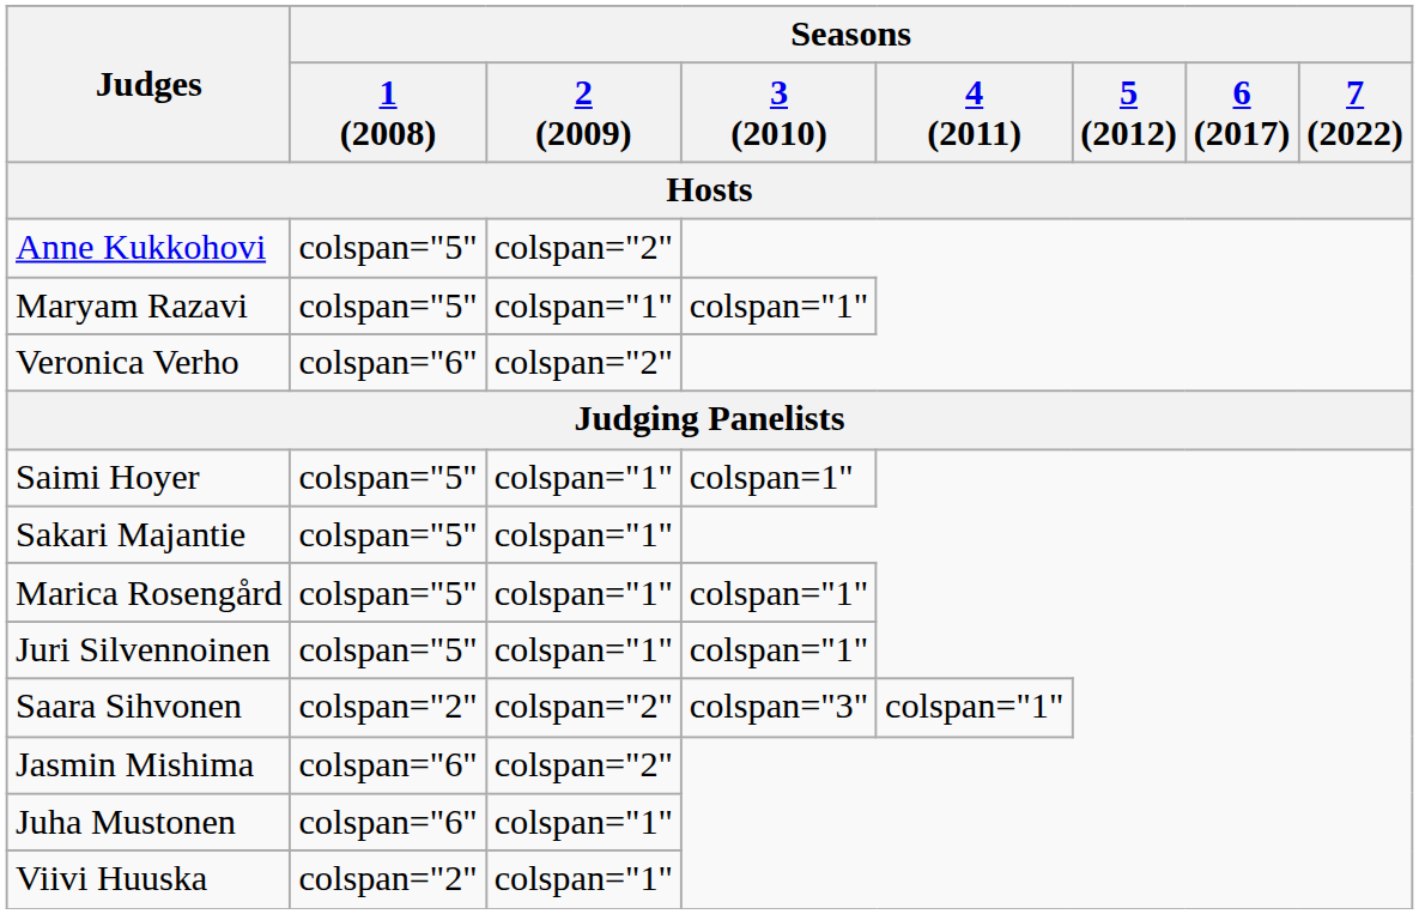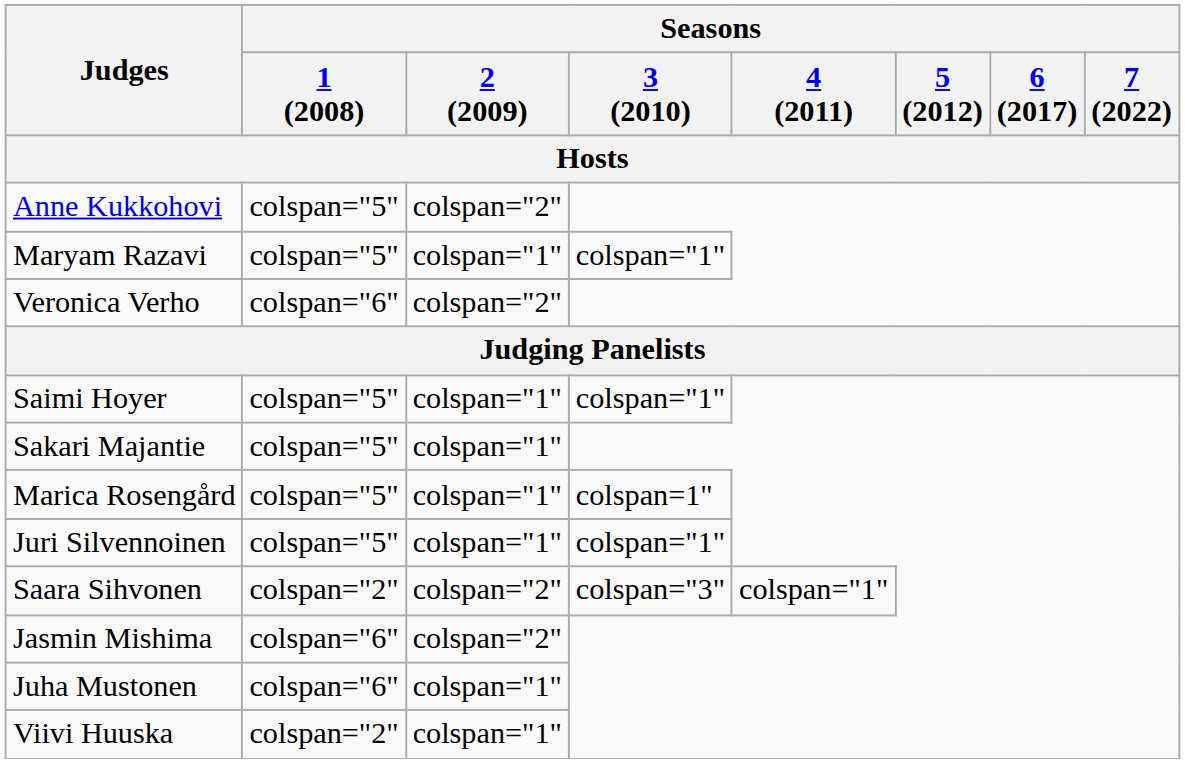Saimi Hoyer | Seasons / 3 (2010): colspan=1" -> colspan="1"
Marica Rosengård | Seasons / 3 (2010): colspan="1" -> colspan=1"
